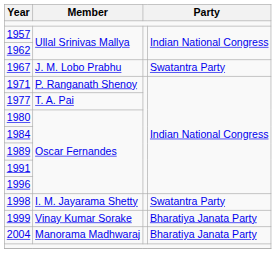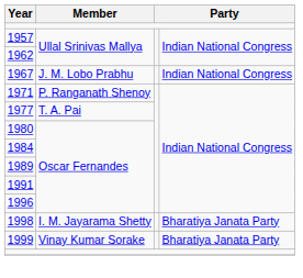1967 | column 4: Swatantra Party -> Indian National Congress
1998 | column 4: Swatantra Party -> Bharatiya Janata Party
- row: 2004 | Manorama Madhwaraj | Bharatiya Janata Party
